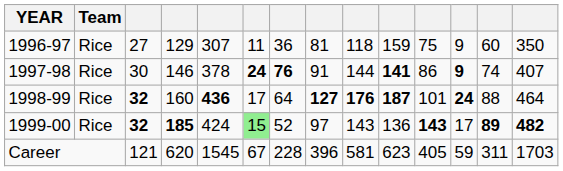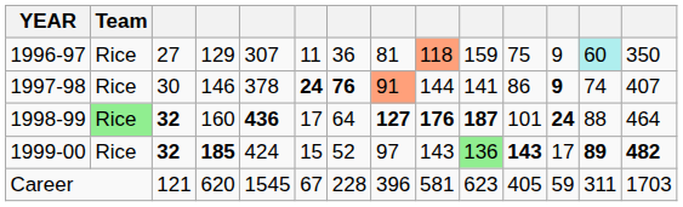1996-97 | column 9: no background -> lightsalmon background
1996-97 | column 13: no background -> paleturquoise background
1997-98 | column 8: no background -> lightsalmon background
1997-98 | column 10: bold -> normal
1998-99 | Team: no background -> lightgreen background
1999-00 | column 6: lightgreen background -> no background
1999-00 | column 10: no background -> lightgreen background
